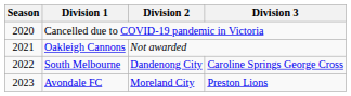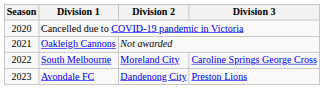South Melbourne | Division 2: Dandenong City -> Moreland City
Avondale FC | Division 2: Moreland City -> Dandenong City
